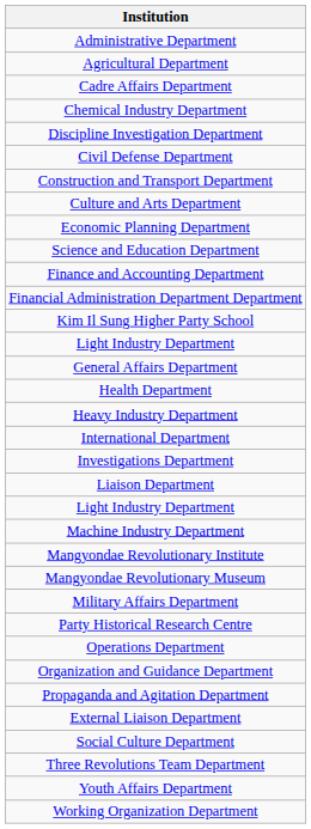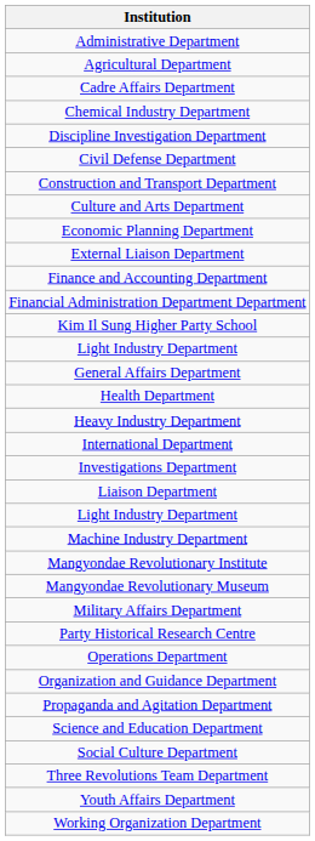row 11 | column 1: Science and Education Department -> External Liaison Department
row 31 | column 1: External Liaison Department -> Science and Education Department
